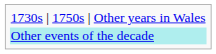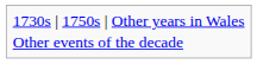row 2 | column 1: paleturquoise background -> no background
